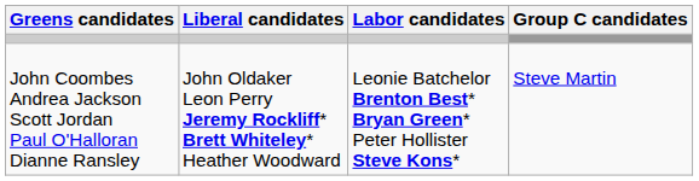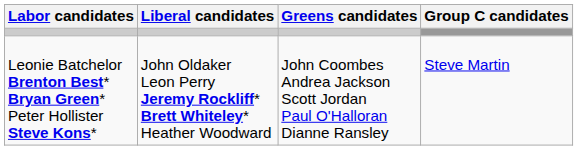columns swapped: Labor candidates <-> Greens candidates
